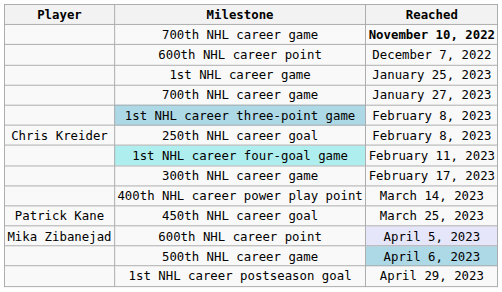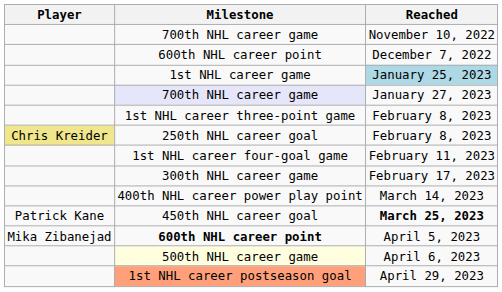row 2 | Reached: bold -> normal
row 4 | Reached: no background -> lightblue background
row 5 | Milestone: no background -> lavender background
row 6 | Milestone: lightblue background -> no background
row 7 | Player: no background -> khaki background
row 8 | Milestone: paleturquoise background -> no background
row 11 | Reached: normal -> bold
row 12 | Milestone: normal -> bold
row 12 | Reached: lavender background -> no background
row 13 | Milestone: no background -> lightyellow background
row 13 | Reached: lightblue background -> no background
row 14 | Milestone: no background -> lightsalmon background
